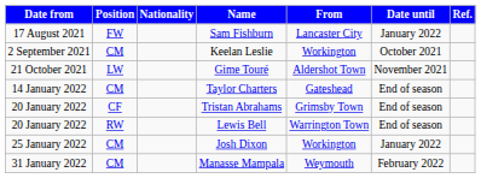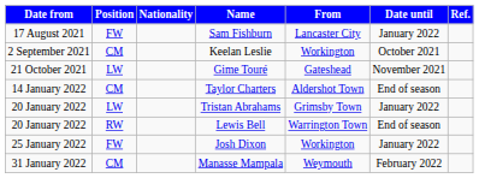Gime Touré | From: Aldershot Town -> Gateshead
Taylor Charters | From: Gateshead -> Aldershot Town
Tristan Abrahams | Position: CF -> LW
Tristan Abrahams | Date until: End of season -> January 2022
Josh Dixon | Position: CM -> FW
